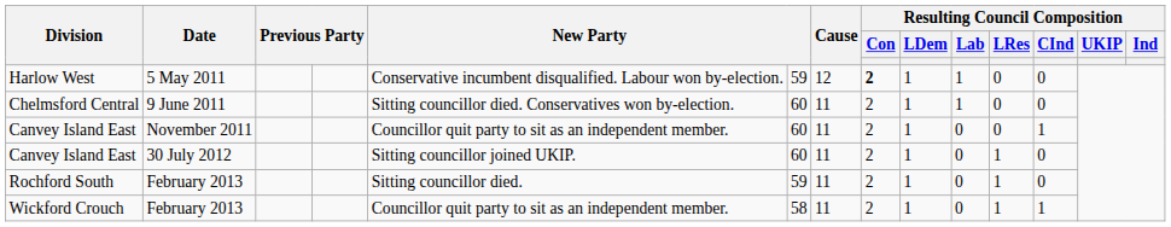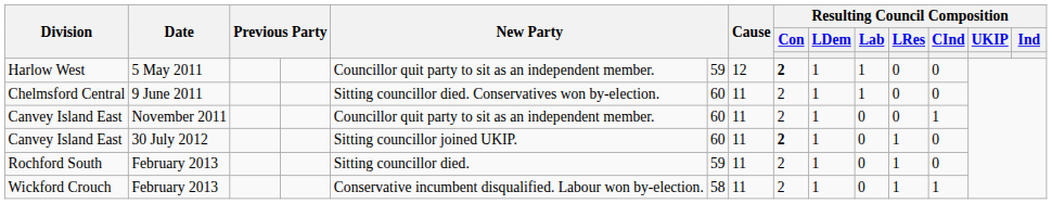Harlow West | column 5: Conservative incumbent disqualified. Labour won by-election. -> Councillor quit party to sit as an independent member.
Canvey Island East / 30 July 2012 | Resulting Council Composition / Con: normal -> bold
Wickford Crouch | column 5: Councillor quit party to sit as an independent member. -> Conservative incumbent disqualified. Labour won by-election.
